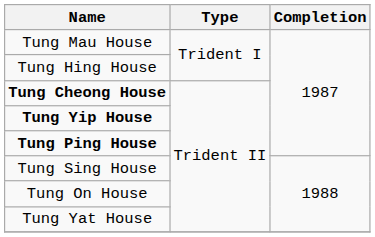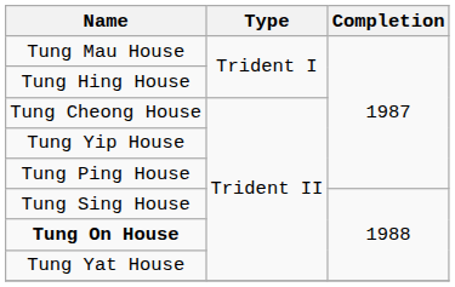Tung Cheong House | Name: bold -> normal
Tung Yip House | Name: bold -> normal
Tung Ping House | Name: bold -> normal
Tung On House | Name: normal -> bold
